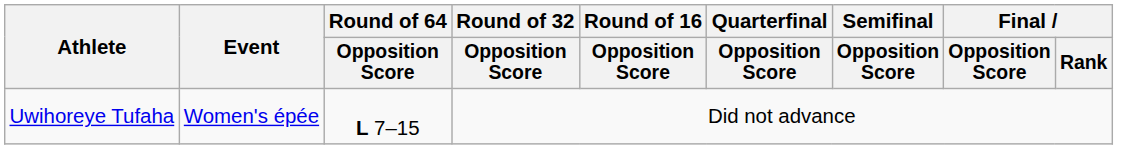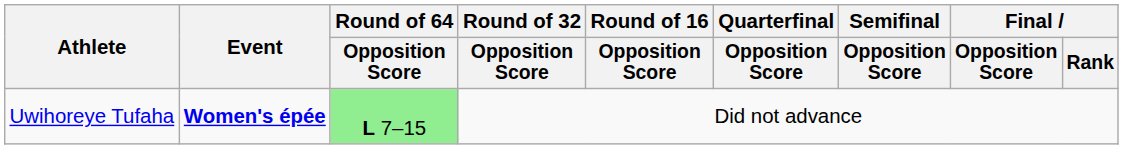Uwihoreye Tufaha | Event: normal -> bold
Uwihoreye Tufaha | Round of 64 / Opposition Score: no background -> lightgreen background
